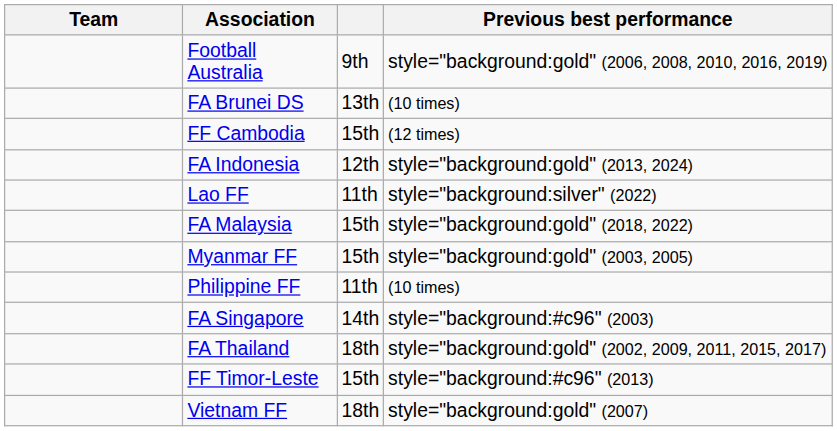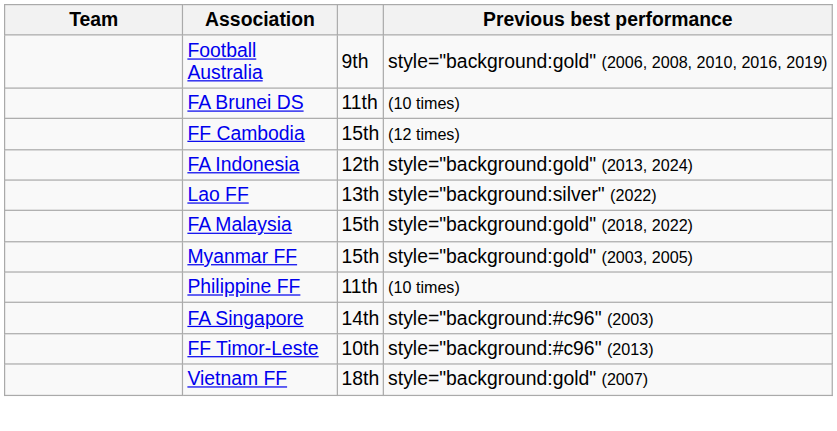FA Brunei DS | column 3: 13th -> 11th
Lao FF | column 3: 11th -> 13th
- row: FA Thailand | 18th | style="background:gold" (2002, 2009, 2011, 2015, 2017)
FF Timor-Leste | column 3: 15th -> 10th
